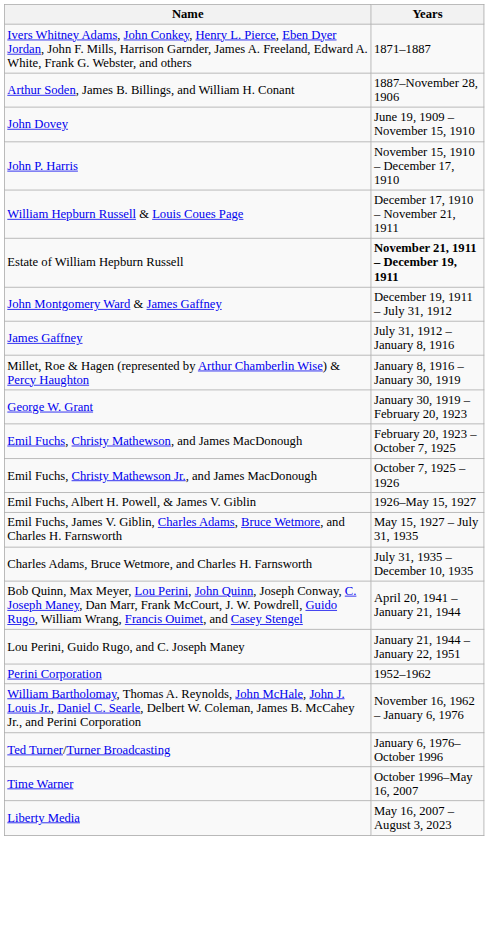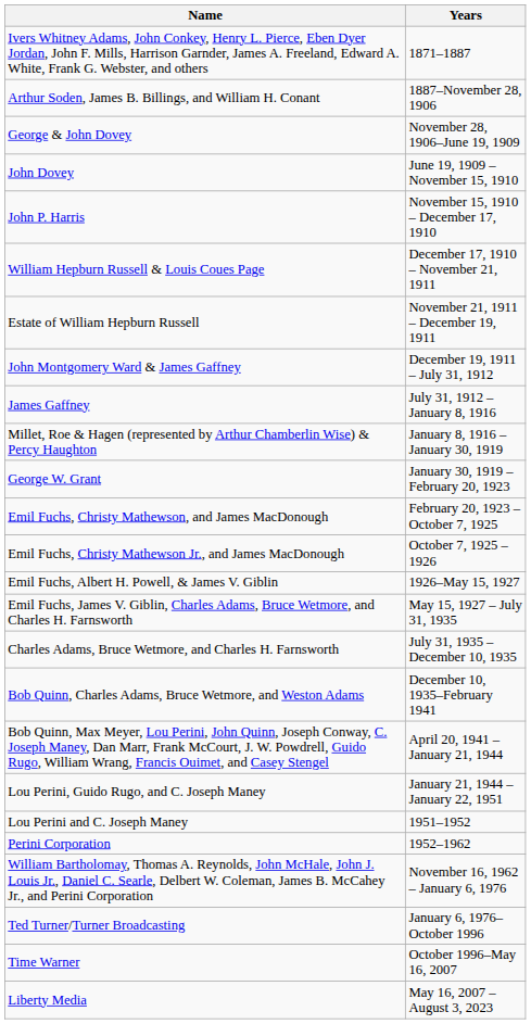+ row: George & John Dovey | November 28, 1906–June 19, 1909
Estate of William Hepburn Russell | Years: bold -> normal
+ row: Bob Quinn, Charles Adams, Bruce Wetmore, and Weston Adams | December 10, 1935–February 1941
+ row: Lou Perini and C. Joseph Maney | 1951–1952
